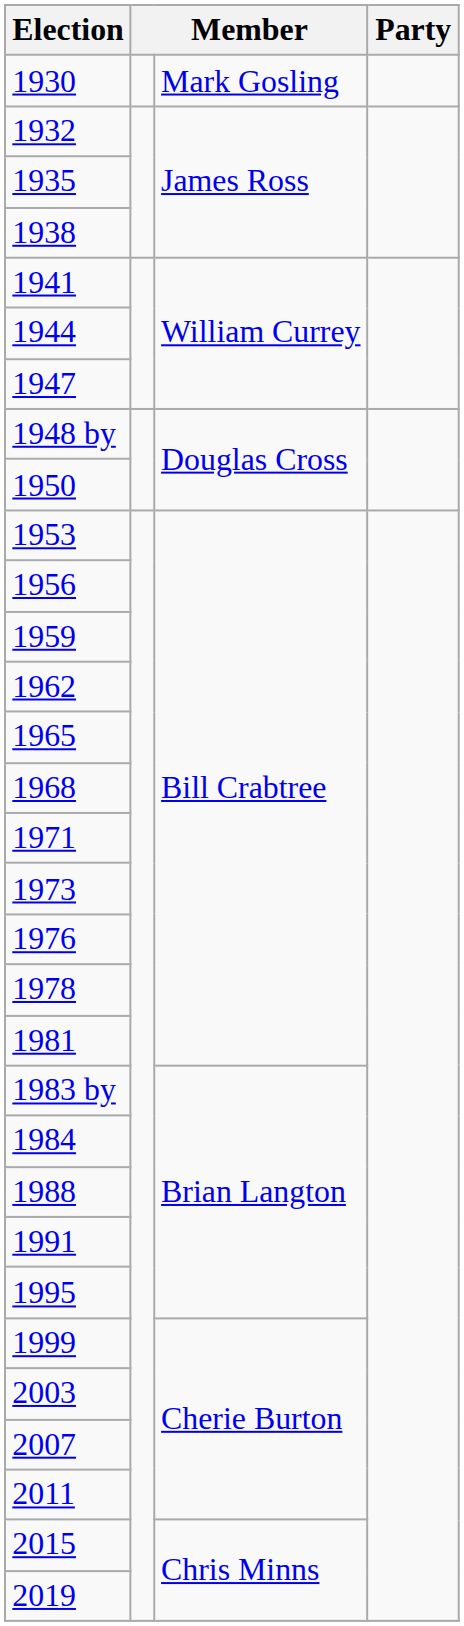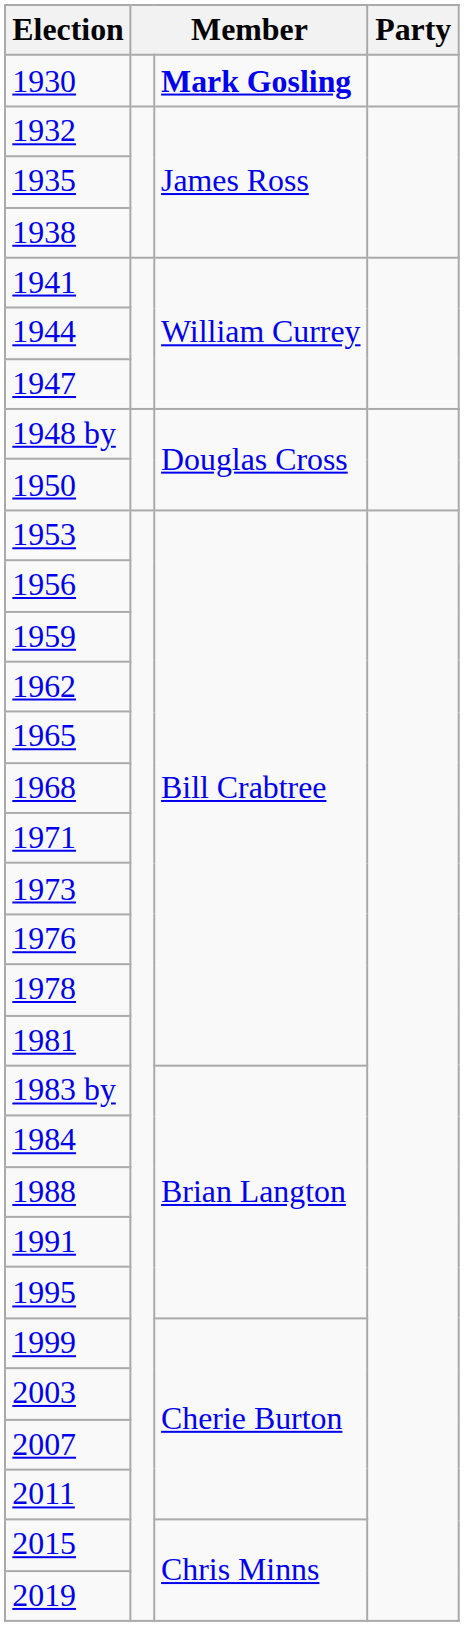1930 | column 3: normal -> bold
